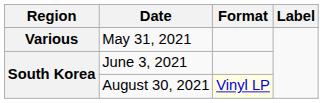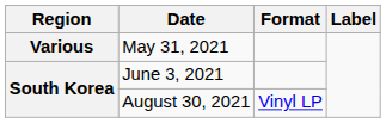August 30, 2021 | Format: lightyellow background -> no background
